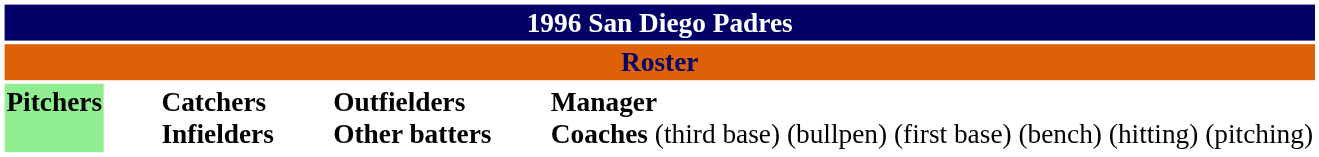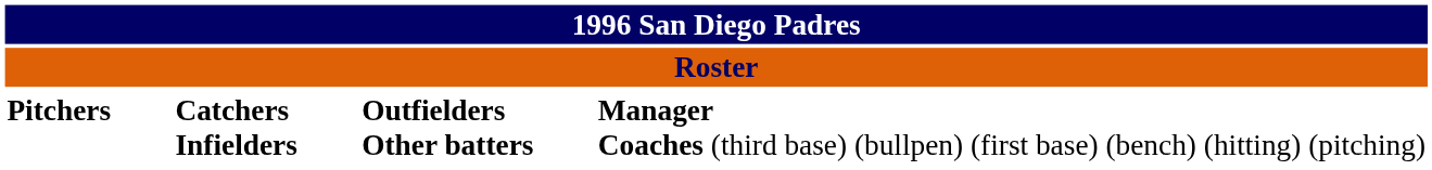Pitchers | column 1: lightgreen background -> no background
